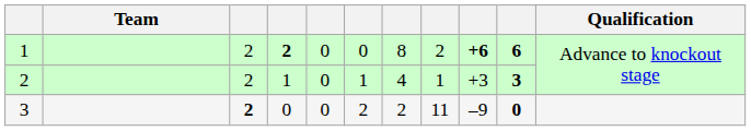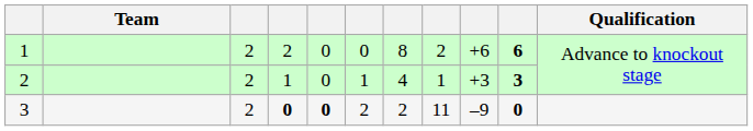row 2 | column 4: bold -> normal
row 2 | column 9: bold -> normal
row 4 | column 3: bold -> normal
row 4 | column 4: normal -> bold
row 4 | column 5: normal -> bold
